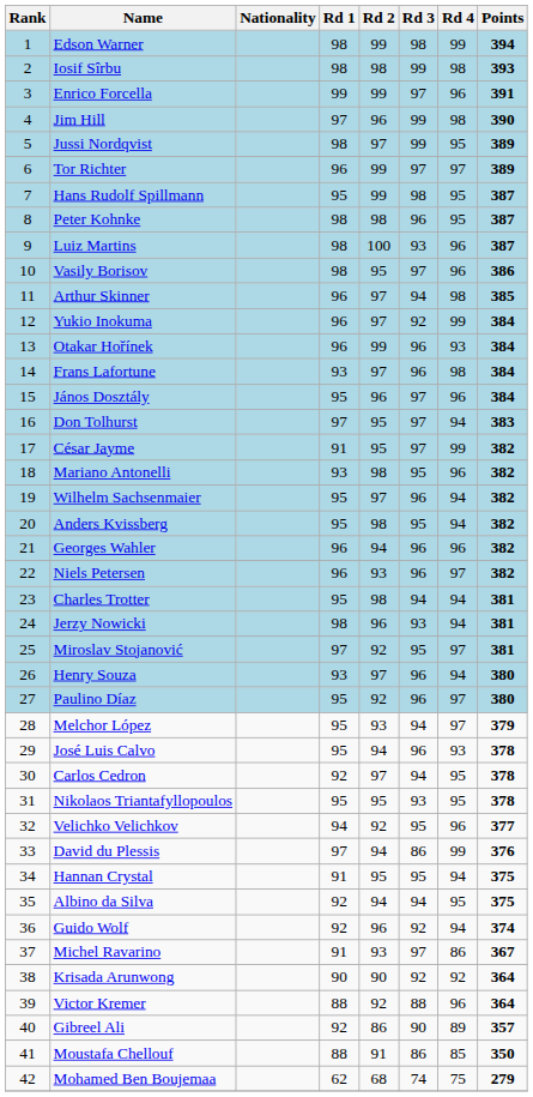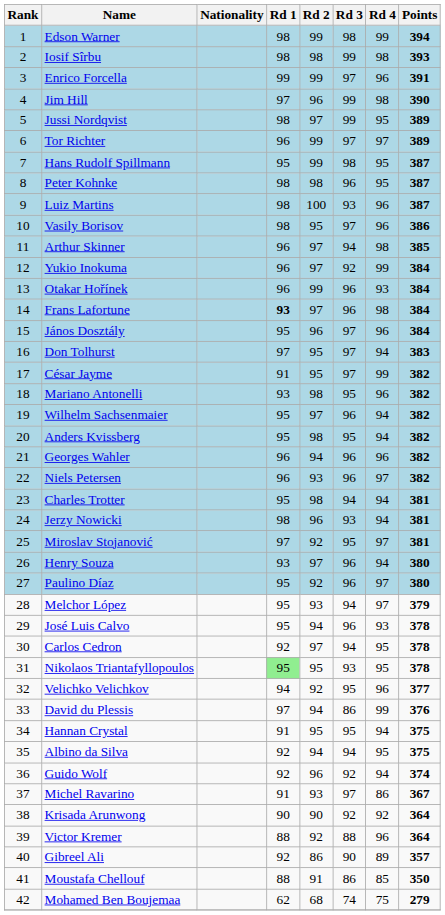Frans Lafortune | Rd 1: normal -> bold
Nikolaos Triantafyllopoulos | Rd 1: no background -> lightgreen background
